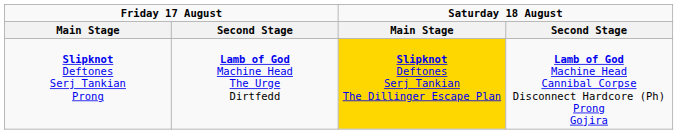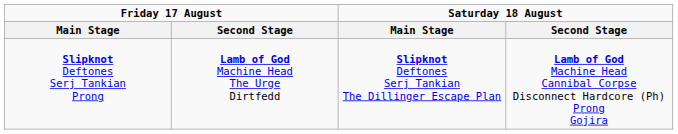Slipknot Deftones Serj Tankian Prong | Saturday 18 August / Main Stage: gold background -> no background
